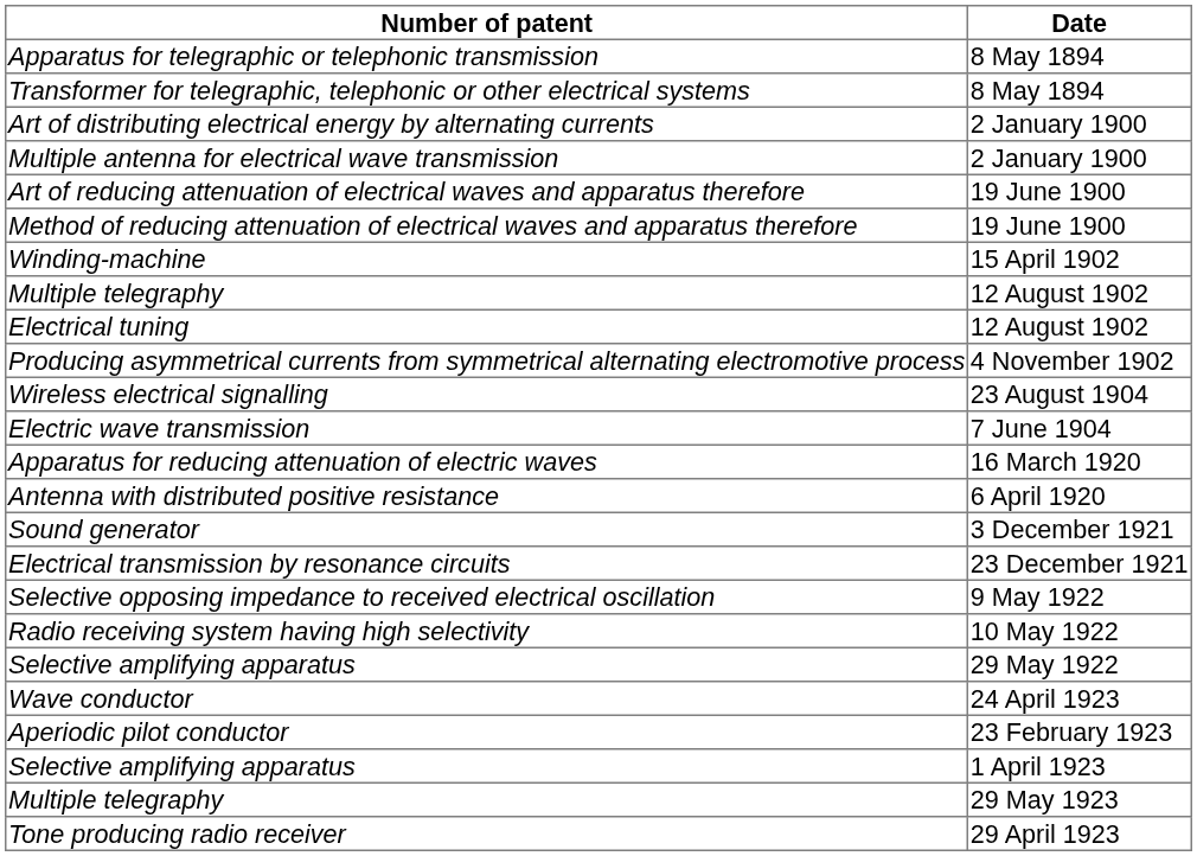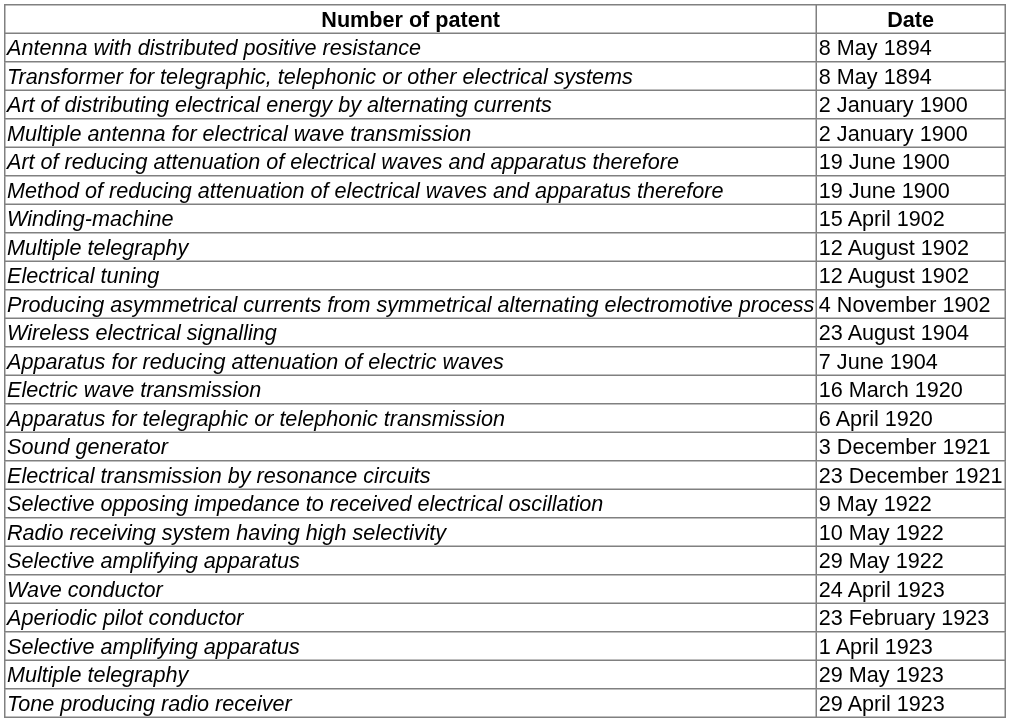row 2 | Number of patent: Apparatus for telegraphic or telephonic transmission -> Antenna with distributed positive resistance
row 13 | Number of patent: Electric wave transmission -> Apparatus for reducing attenuation of electric waves
row 14 | Number of patent: Apparatus for reducing attenuation of electric waves -> Electric wave transmission
row 15 | Number of patent: Antenna with distributed positive resistance -> Apparatus for telegraphic or telephonic transmission
